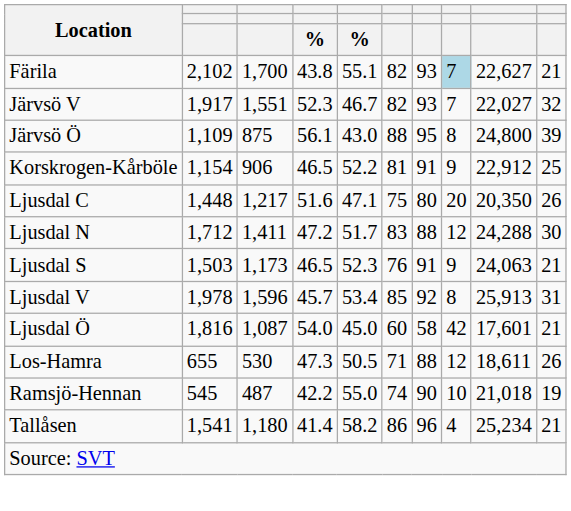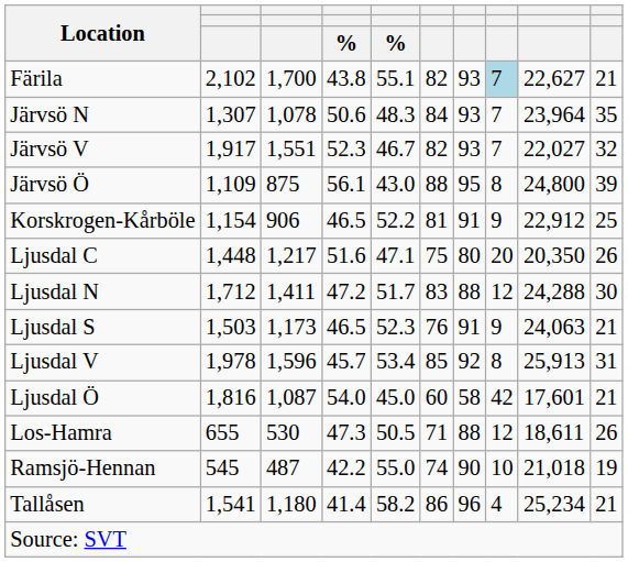+ row: Järvsö N | 1,307 | 1,078 | 50.6 | 48.3 | 84 | 93 | 7 | 23,964 | 35
